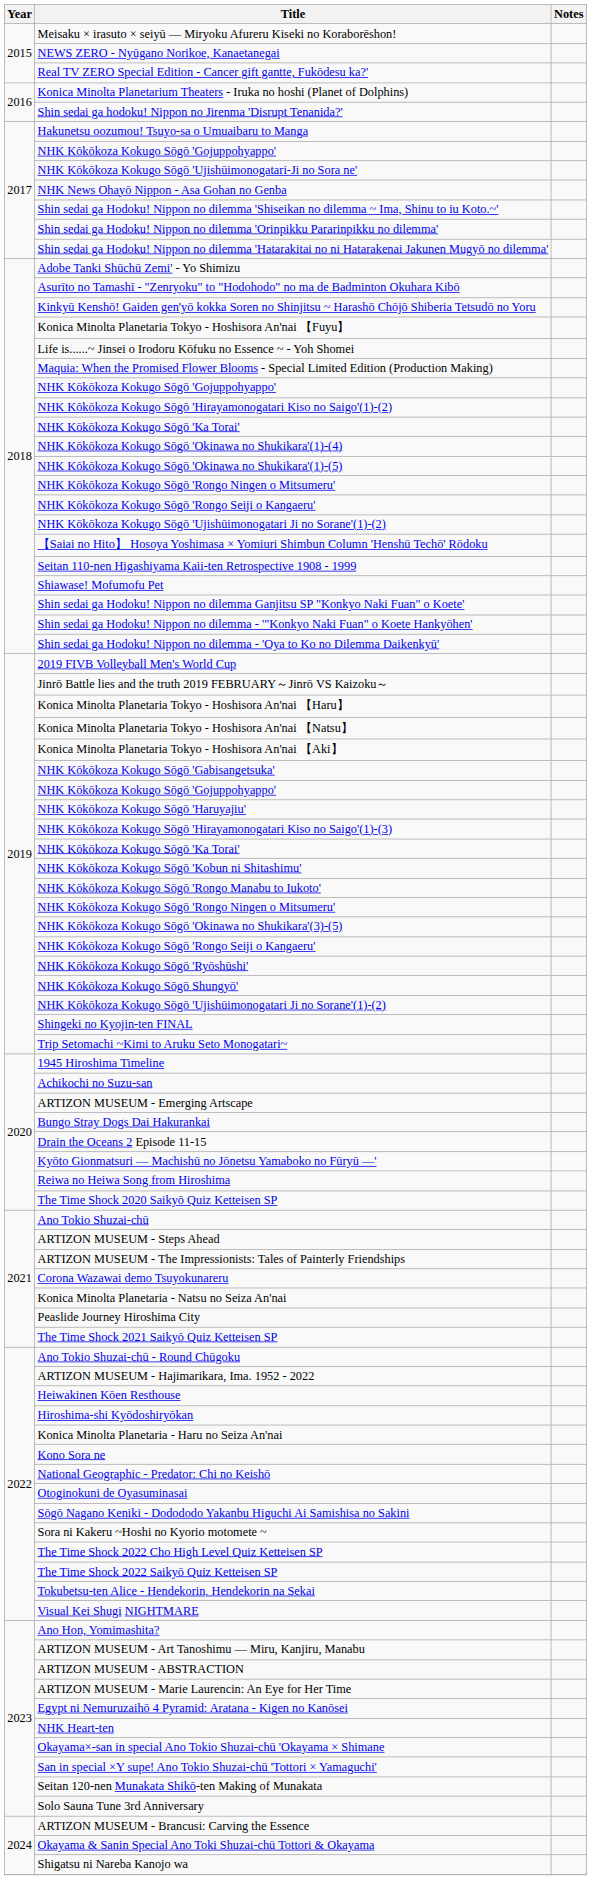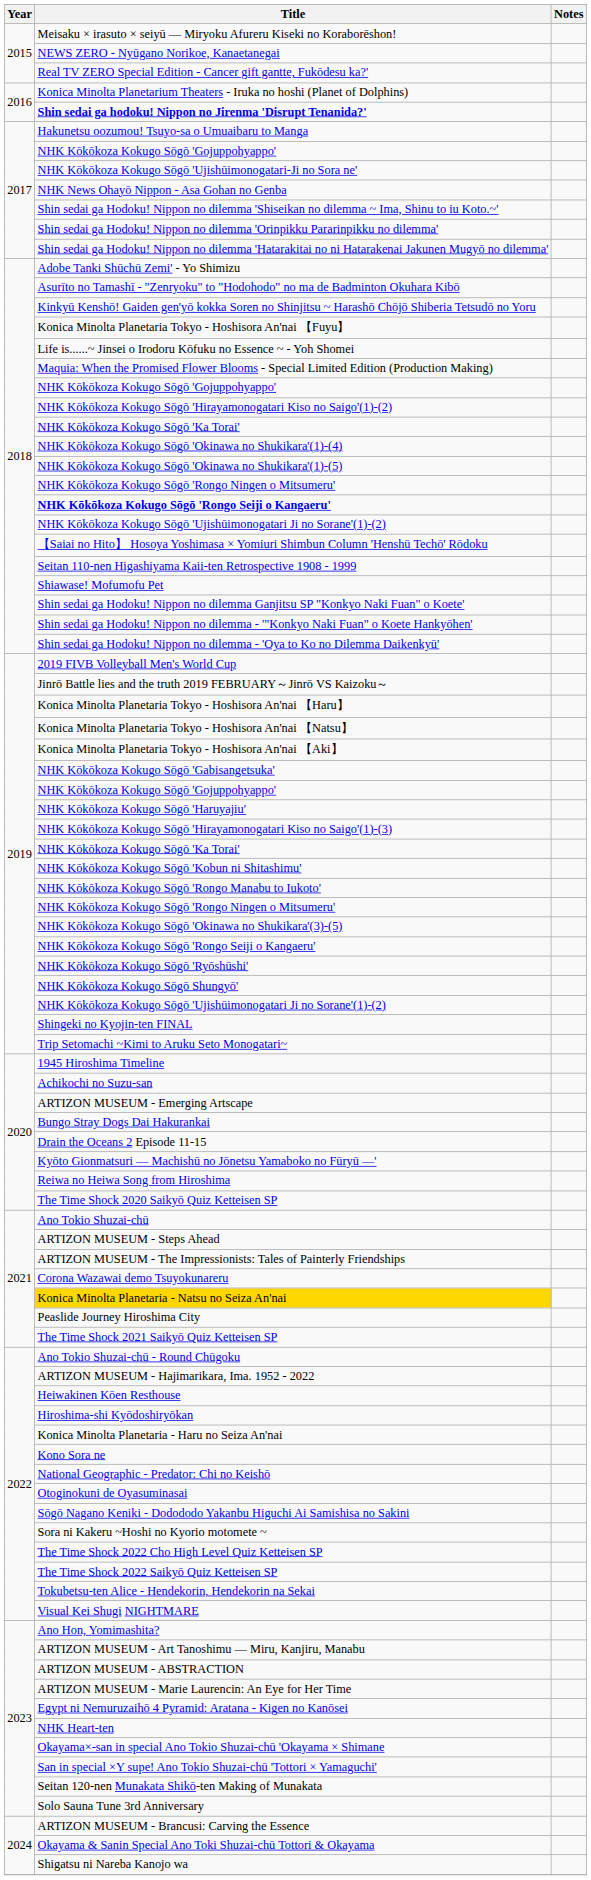Shin sedai ga hodoku! Nippon no Jirenma 'Disrupt Tenanida?' | Title: normal -> bold
2018 / NHK Kōkōkoza Kokugo Sōgō 'Rongo Seiji o Kangaeru' | Title: normal -> bold
Konica Minolta Planetaria - Natsu no Seiza An'nai | Title: no background -> gold background
